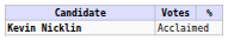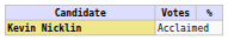Kevin Nicklin | Candidate: no background -> khaki background
